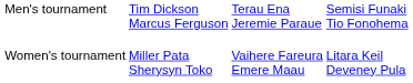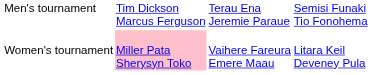Women's tournament | column 2: no background -> pink background
